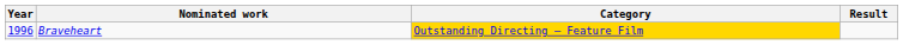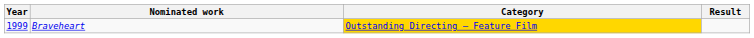Braveheart | Year: 1996 -> 1999
